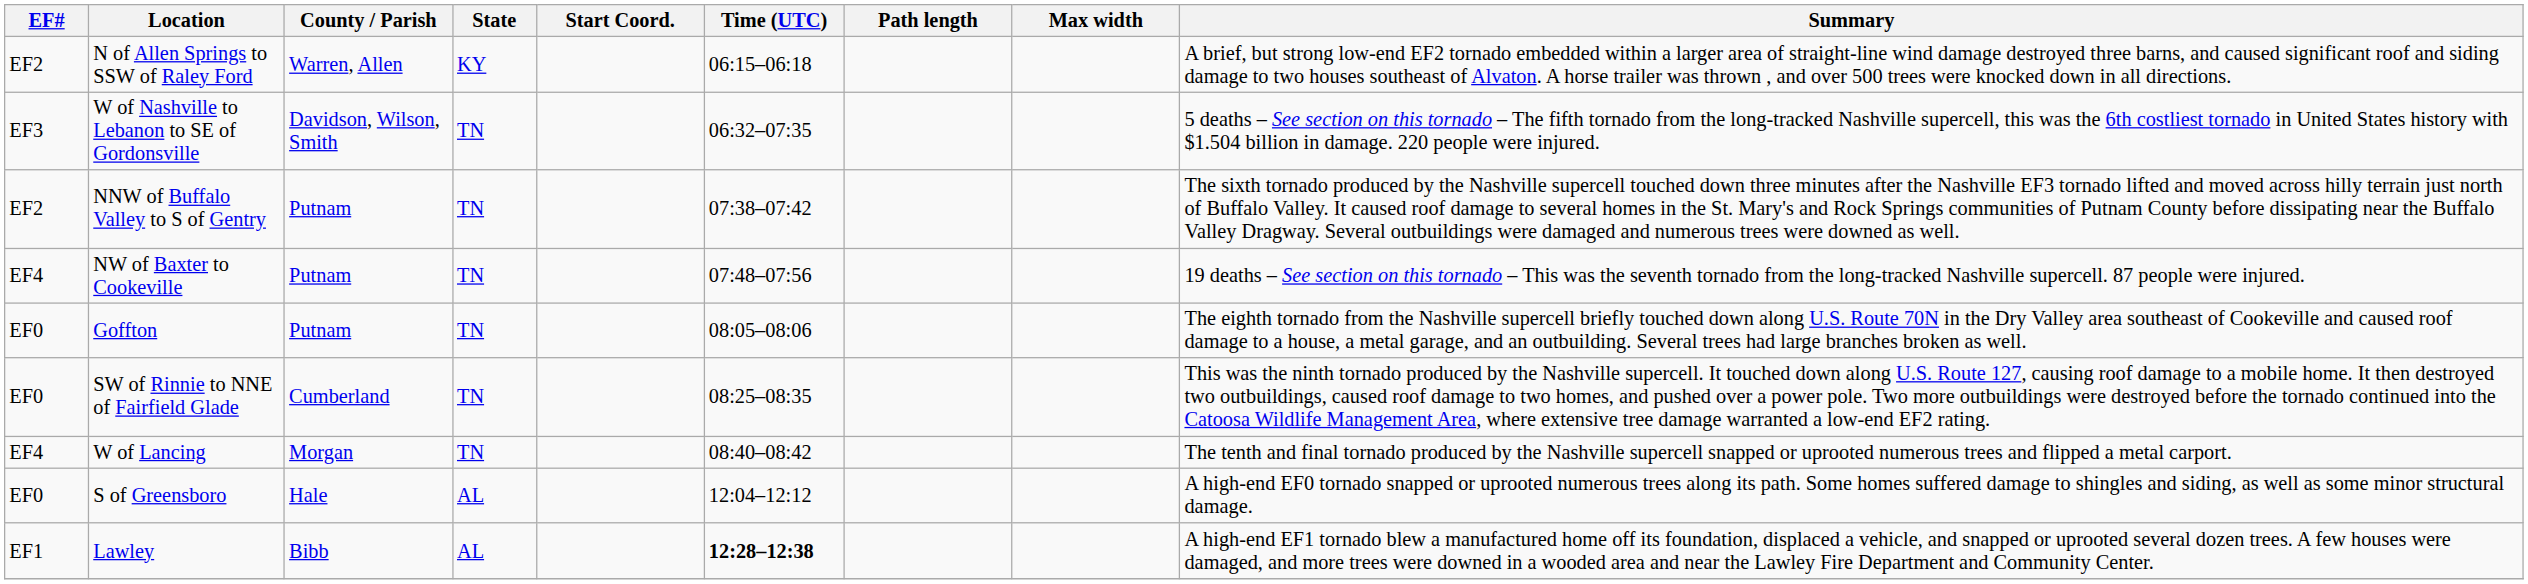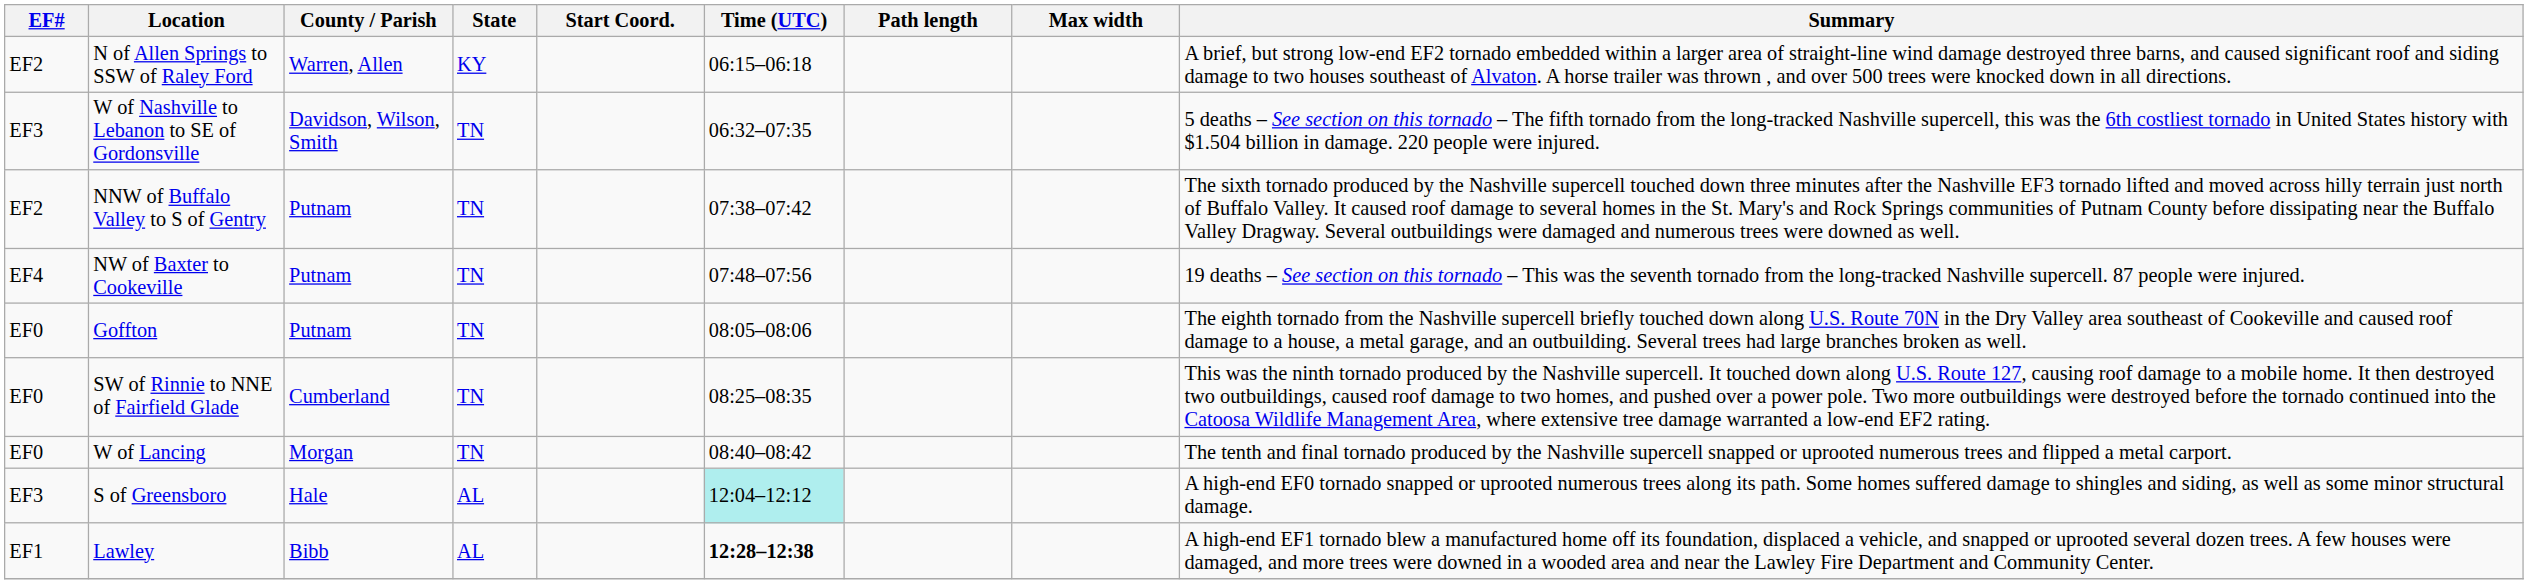W of Lancing | EF#: EF4 -> EF0
S of Greensboro | EF#: EF0 -> EF3
S of Greensboro | Time (UTC): no background -> paleturquoise background
